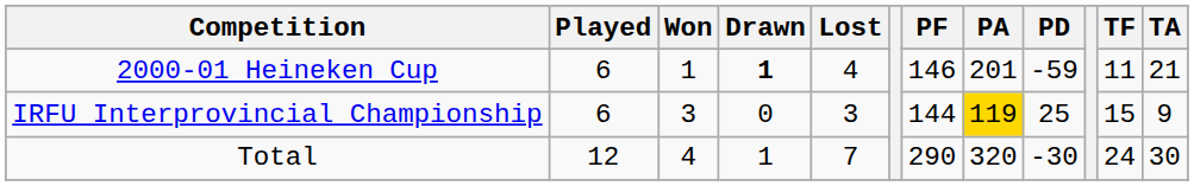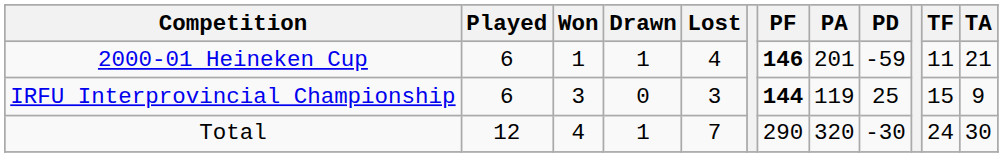2000-01 Heineken Cup | Drawn: bold -> normal
2000-01 Heineken Cup | PF: normal -> bold
IRFU Interprovincial Championship | PF: normal -> bold
IRFU Interprovincial Championship | PA: gold background -> no background
